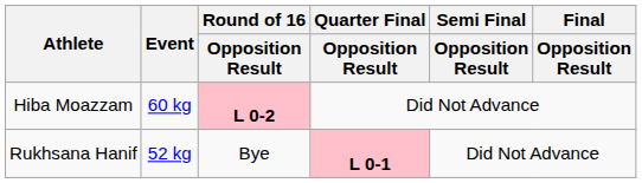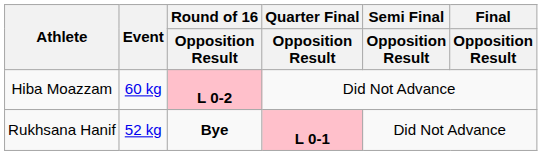Rukhsana Hanif | Round of 16 / Opposition Result: normal -> bold
